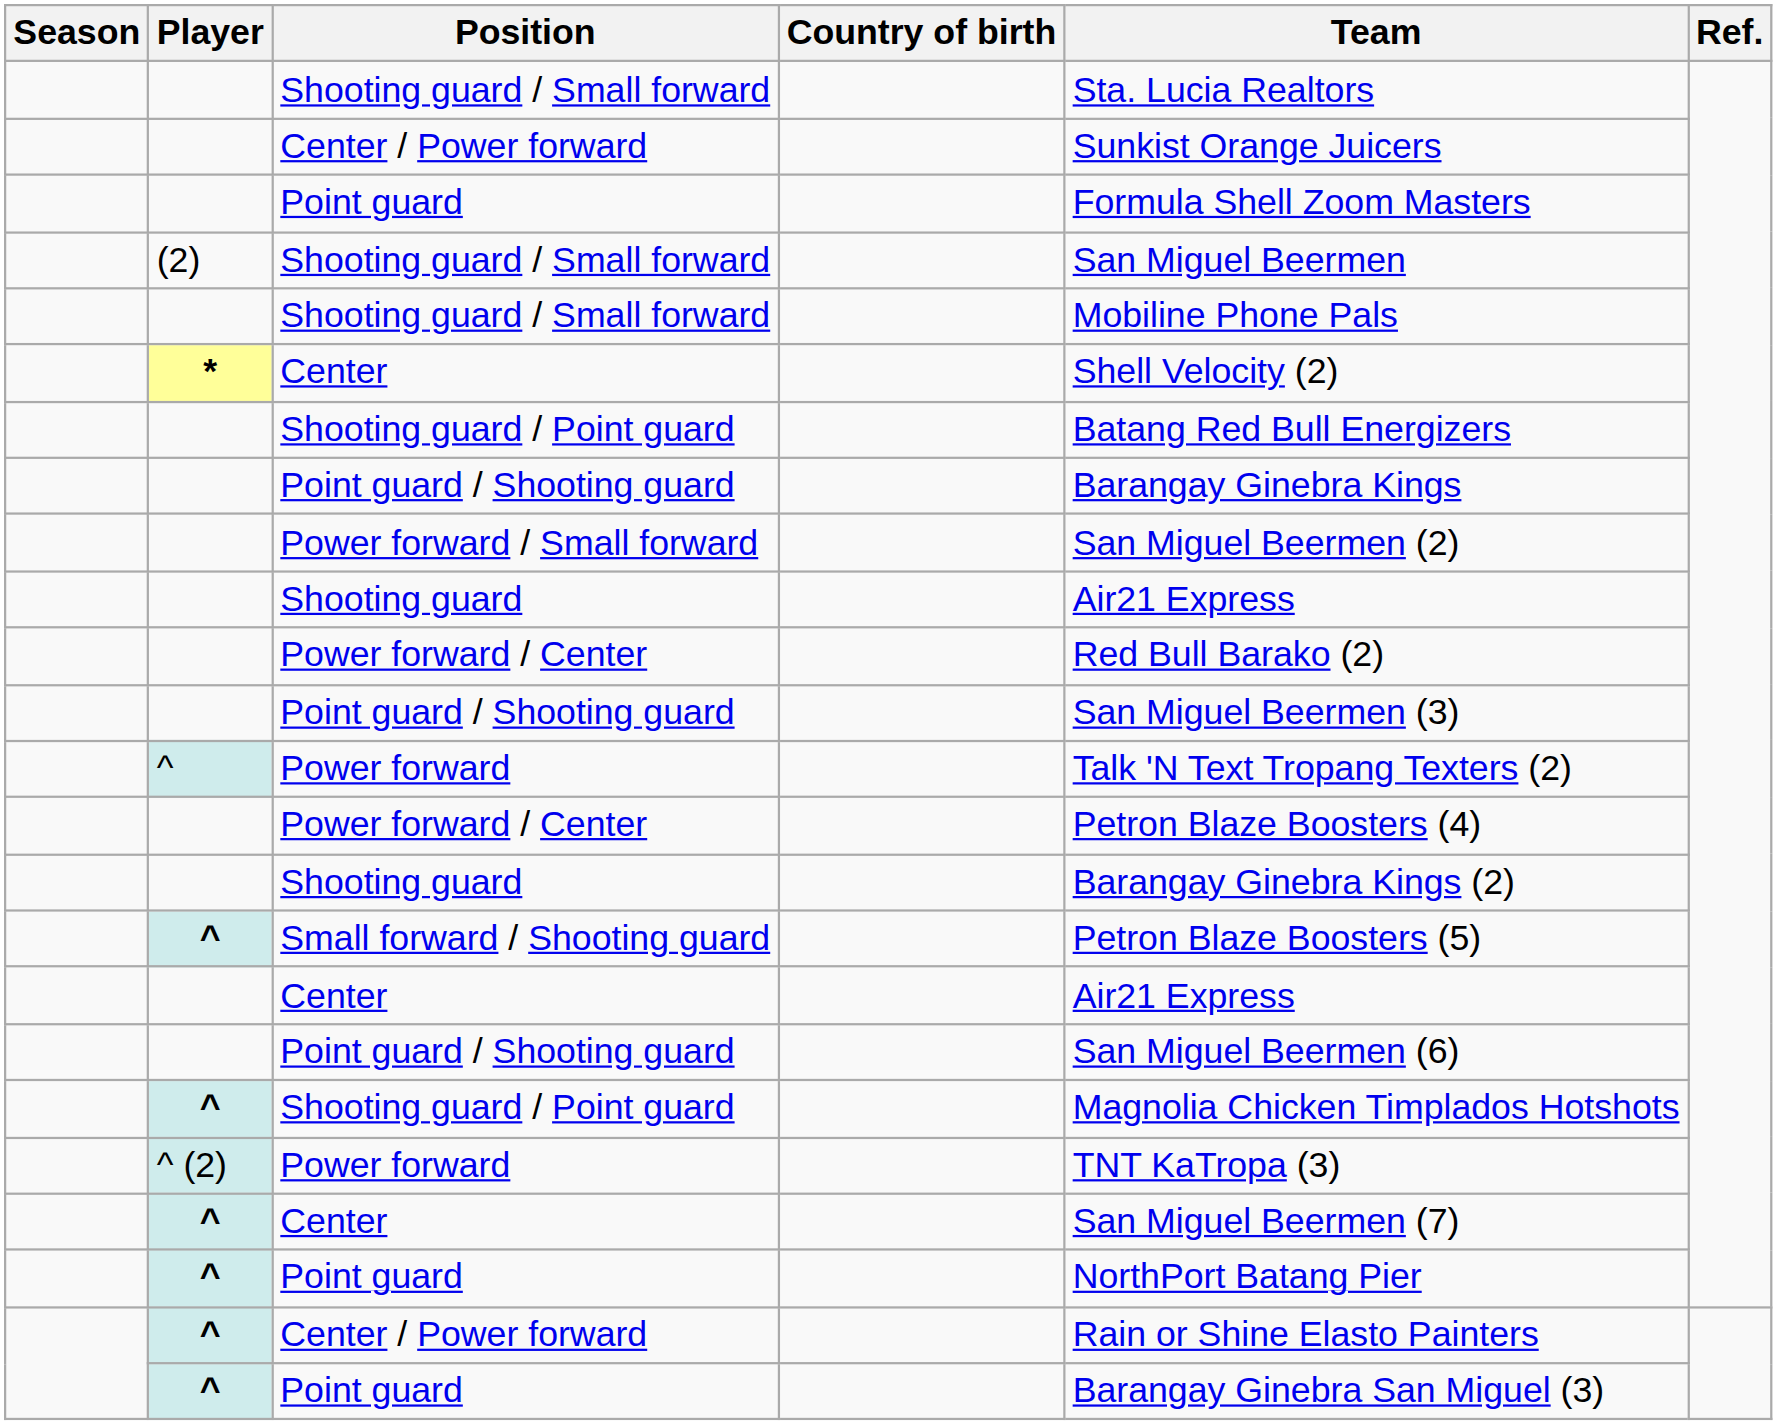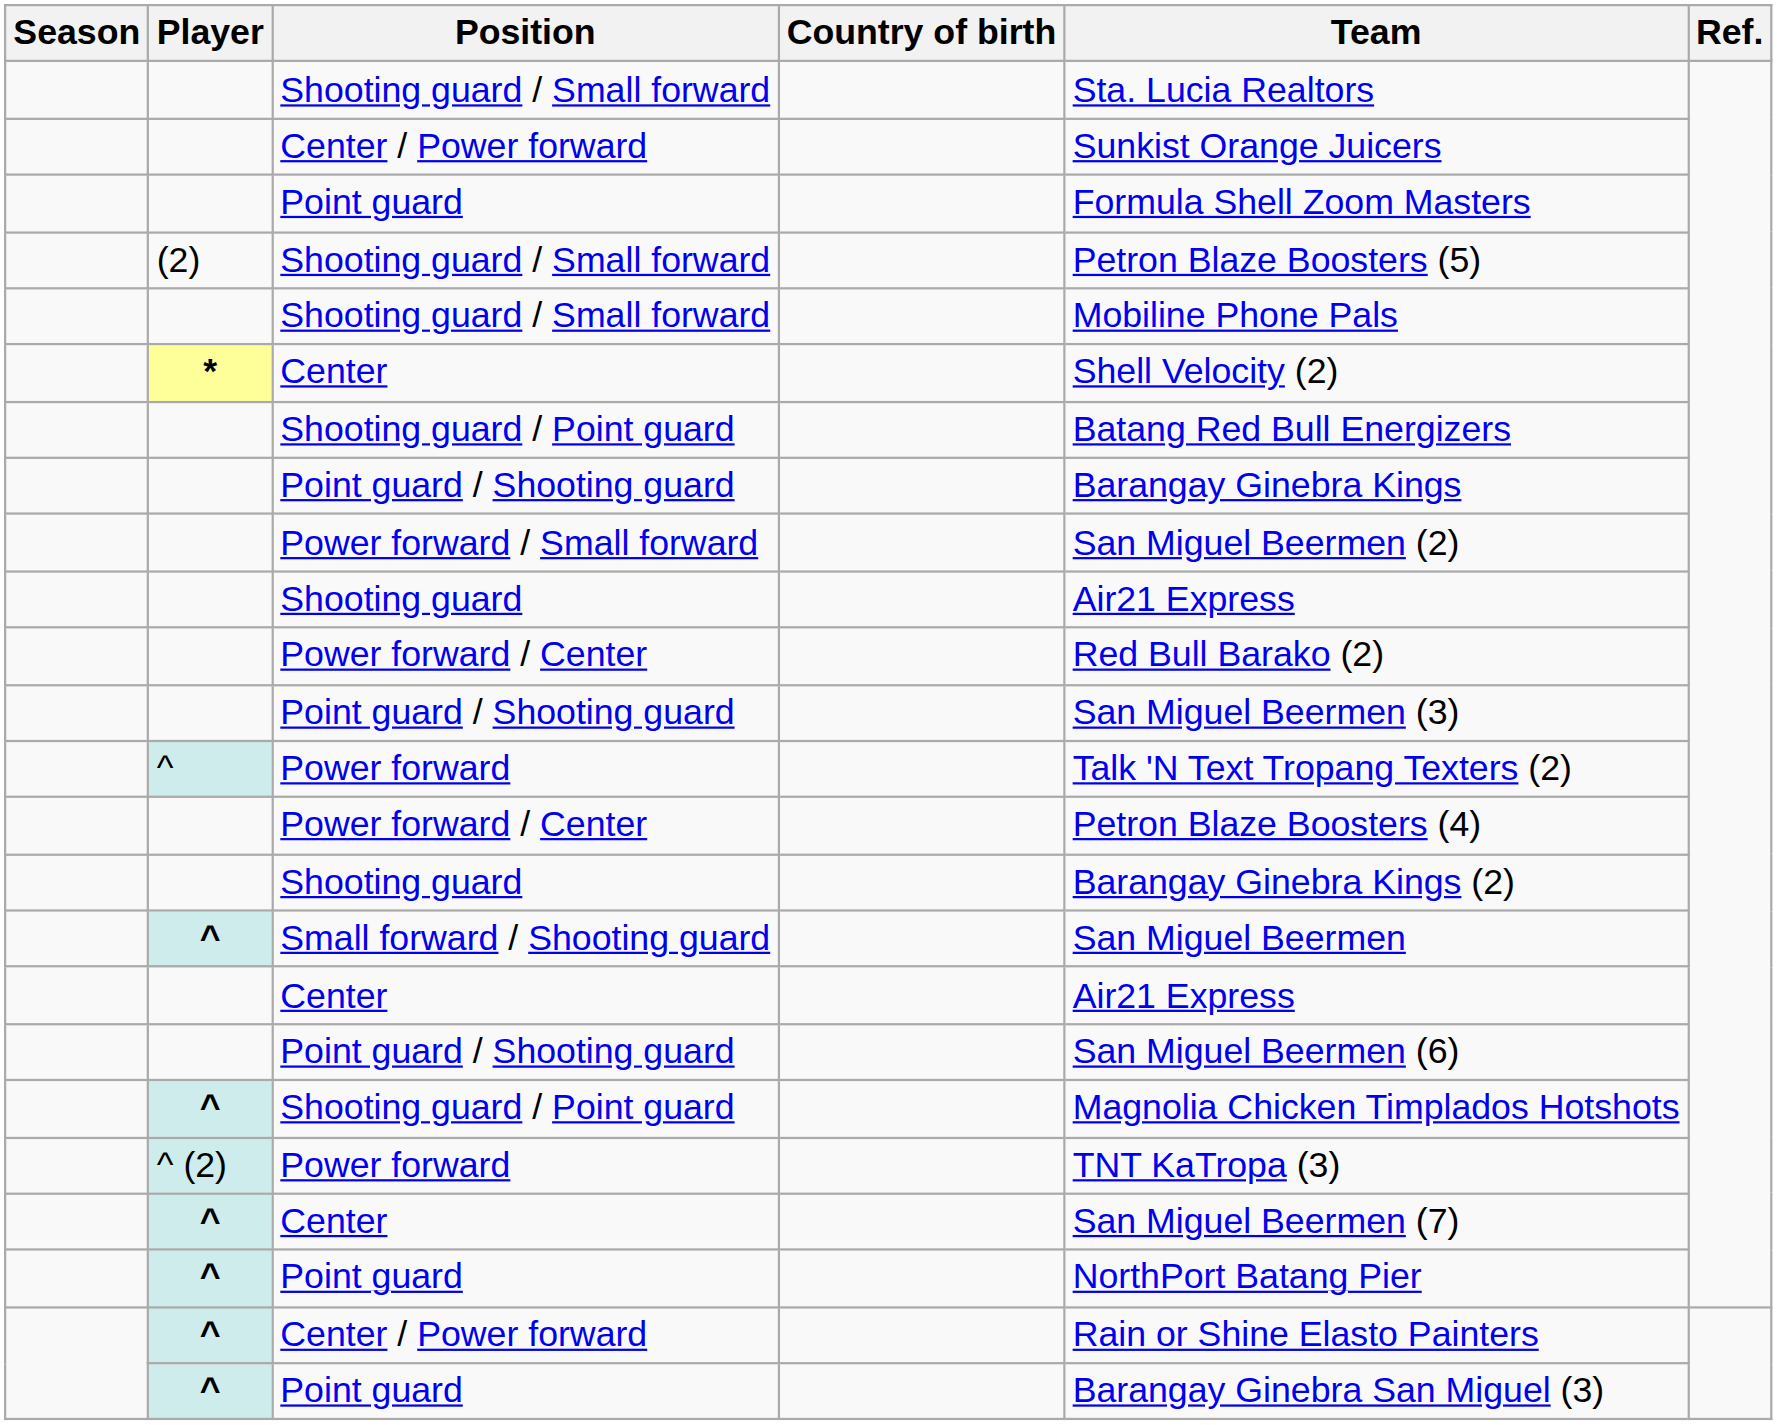(2) / Shooting guard / Small forward | Team: San Miguel Beermen -> Petron Blaze Boosters (5)
Small forward / Shooting guard | Team: Petron Blaze Boosters (5) -> San Miguel Beermen
